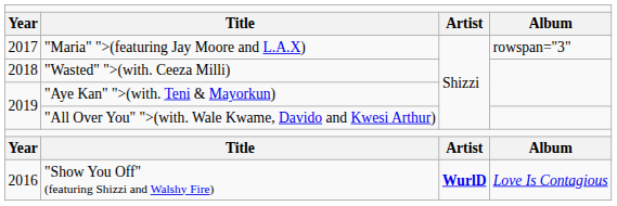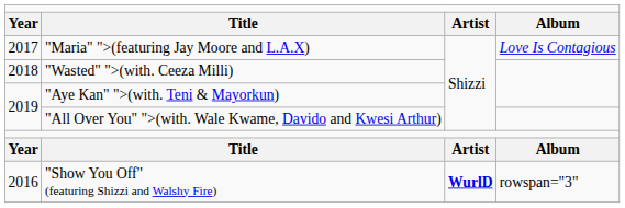"Maria" ">(featuring Jay Moore and L.A.X) | column 4: rowspan="3" -> Love Is Contagious
"Show You Off" (featuring Shizzi and Walshy Fire) | column 4: Love Is Contagious -> rowspan="3"
